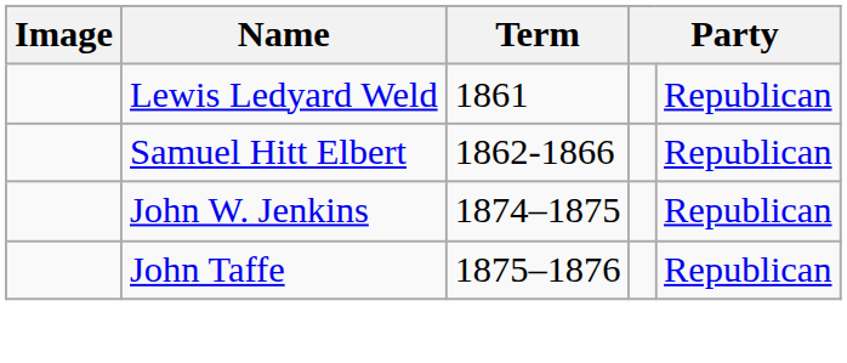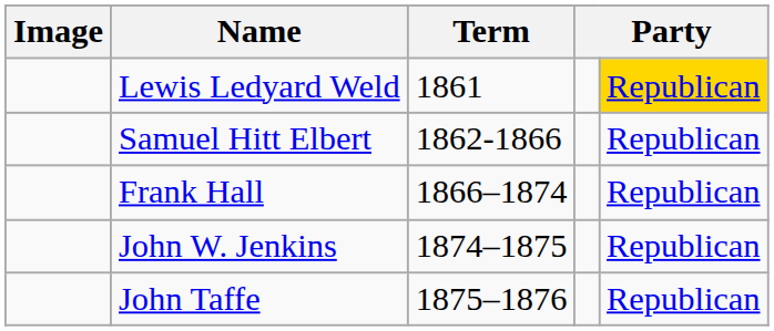Lewis Ledyard Weld | column 5: no background -> gold background
+ row: Frank Hall | 1866–1874 | Republican
